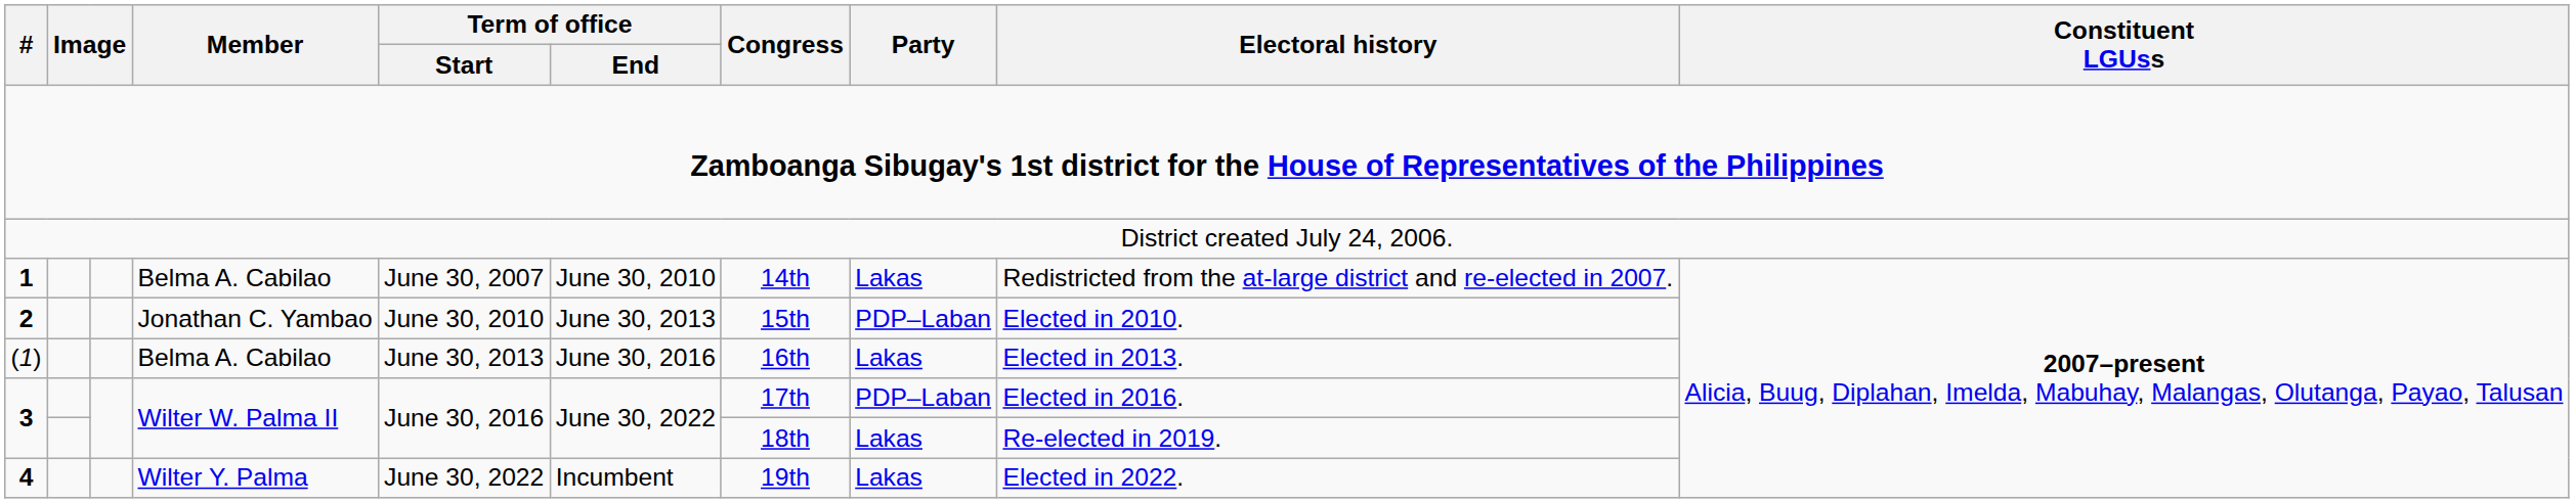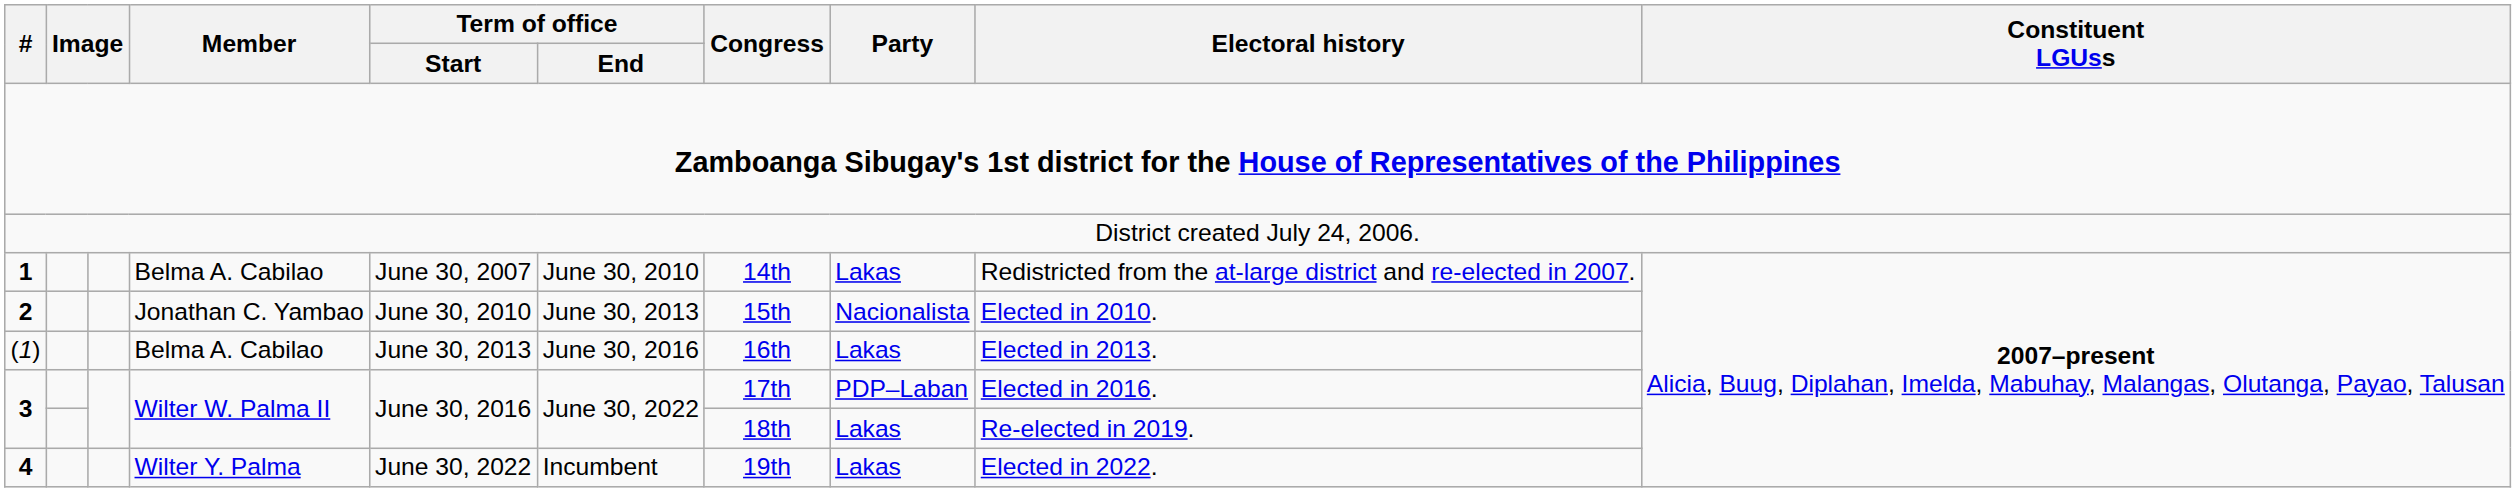2 | Party: PDP–Laban -> Nacionalista
